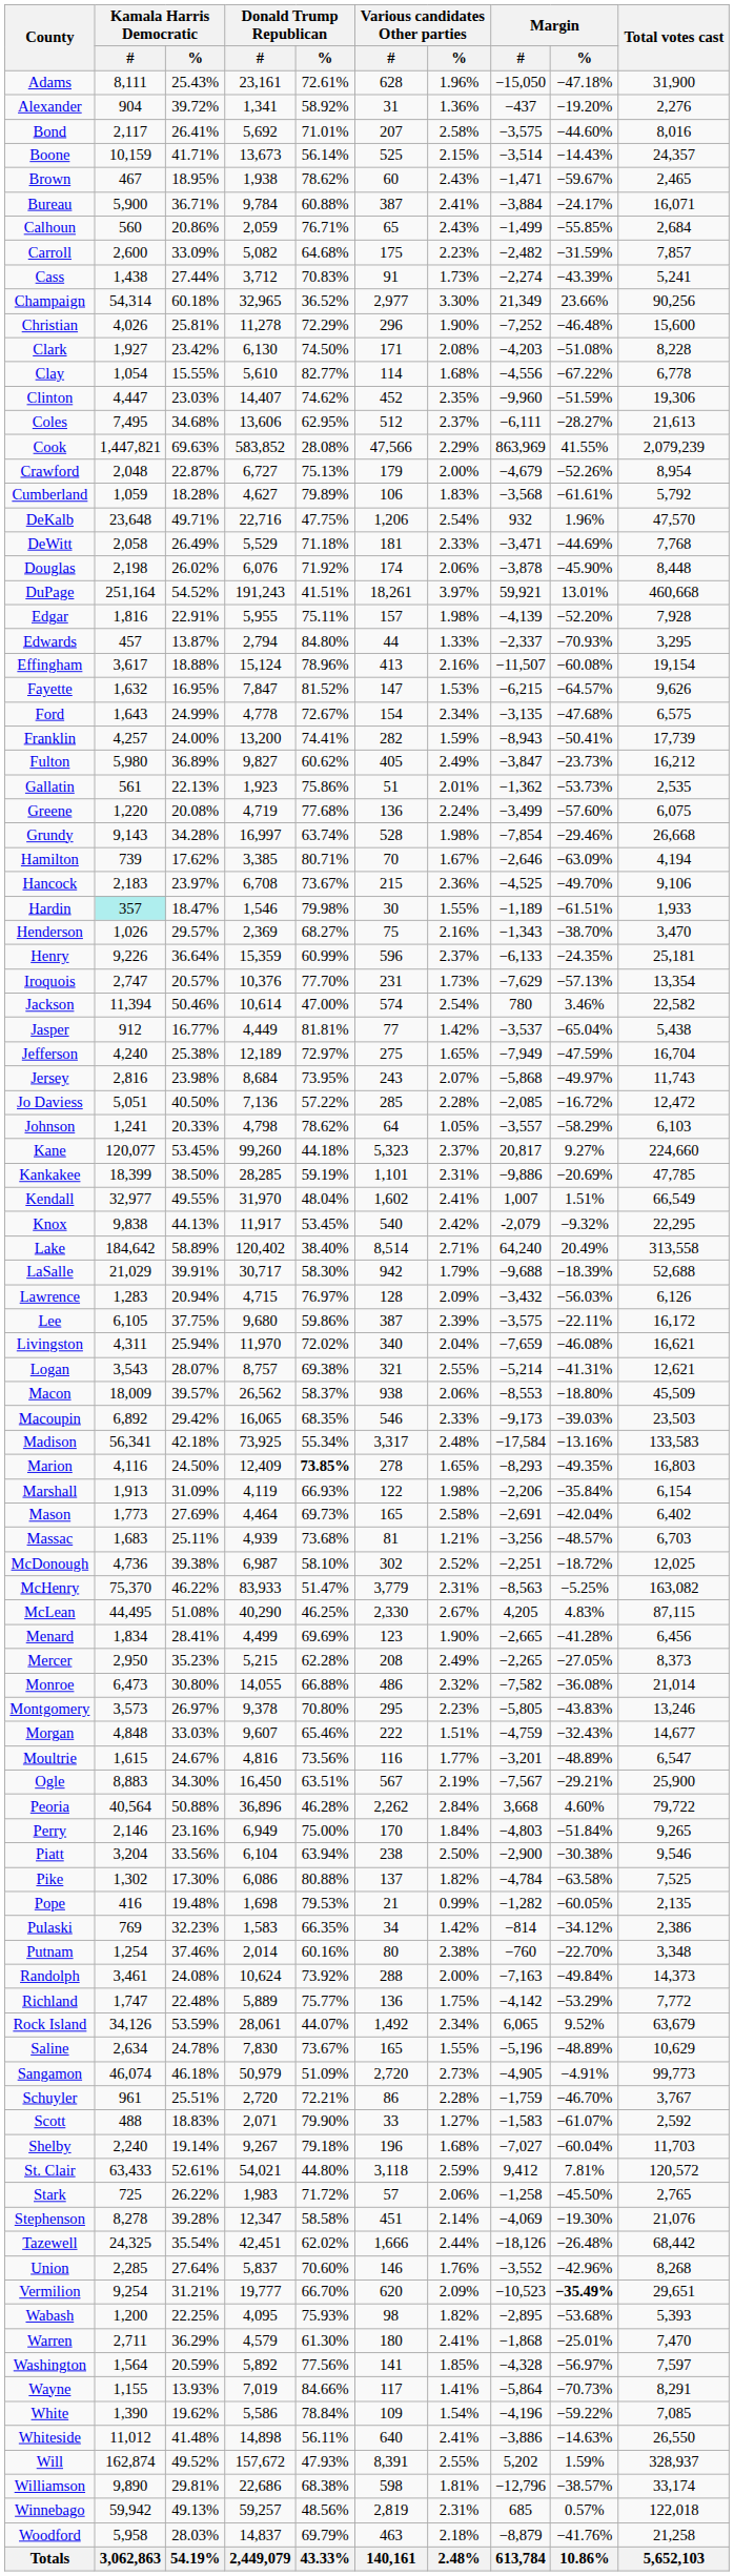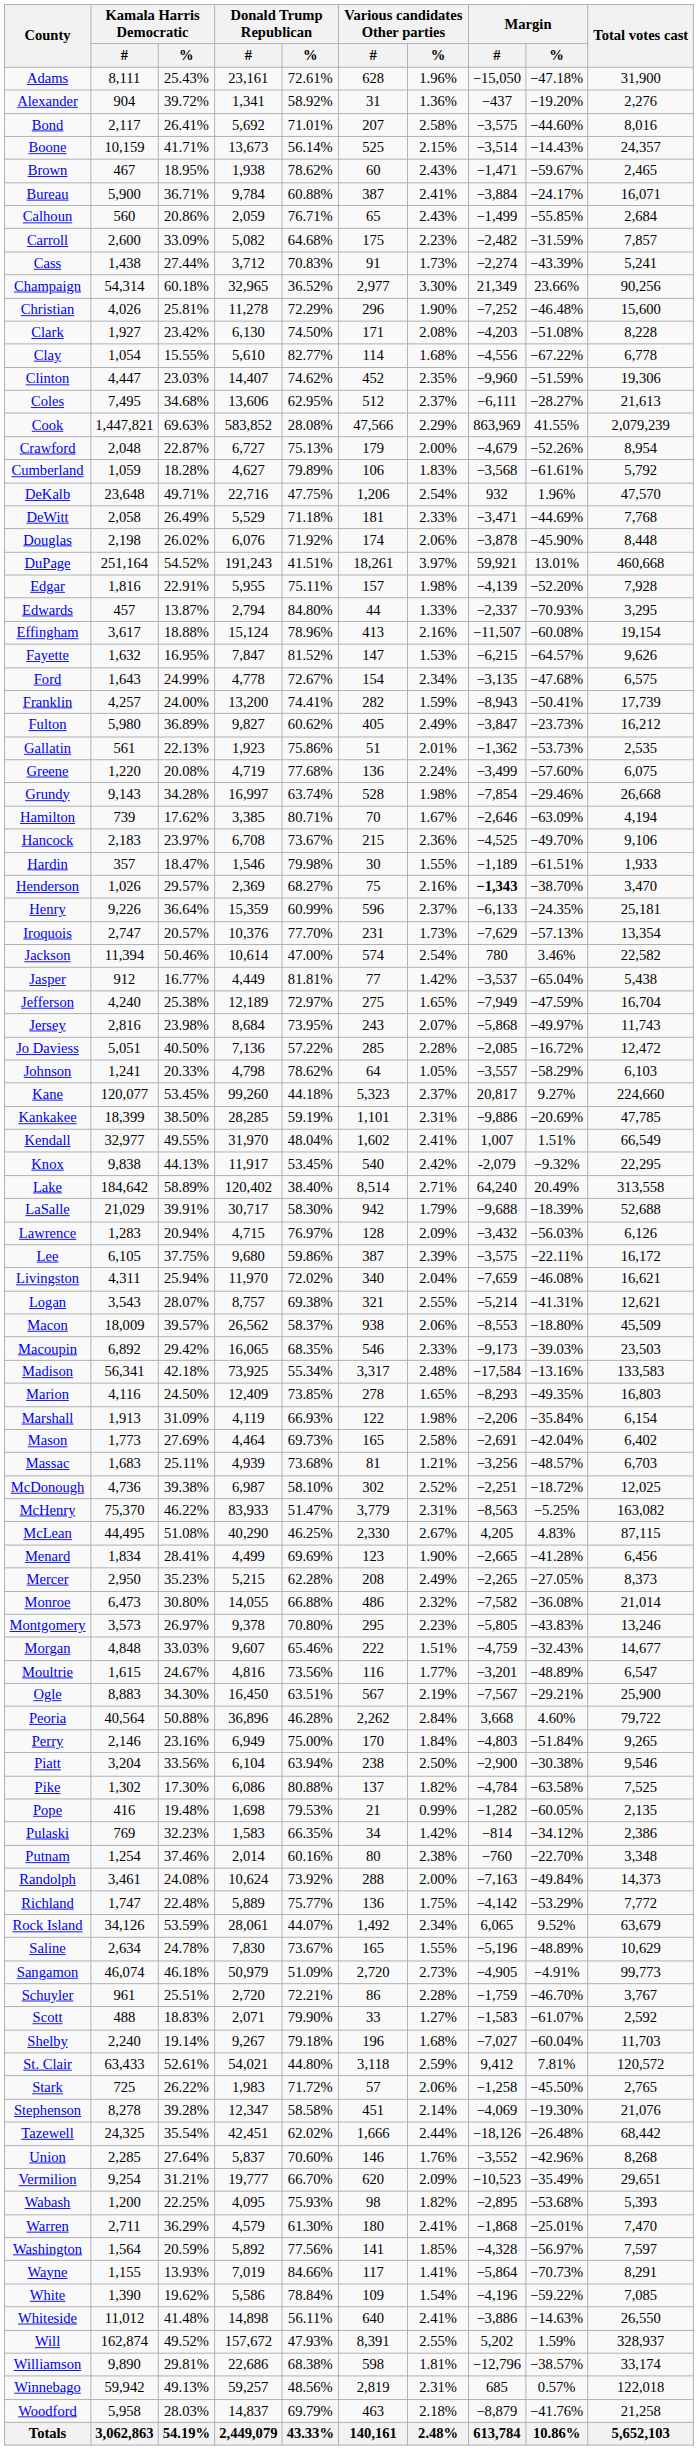Hardin | Kamala Harris Democratic / #: paleturquoise background -> no background
Henderson | Margin / #: normal -> bold
Marion | Donald Trump Republican / %: bold -> normal
Vermilion | Margin / %: bold -> normal
